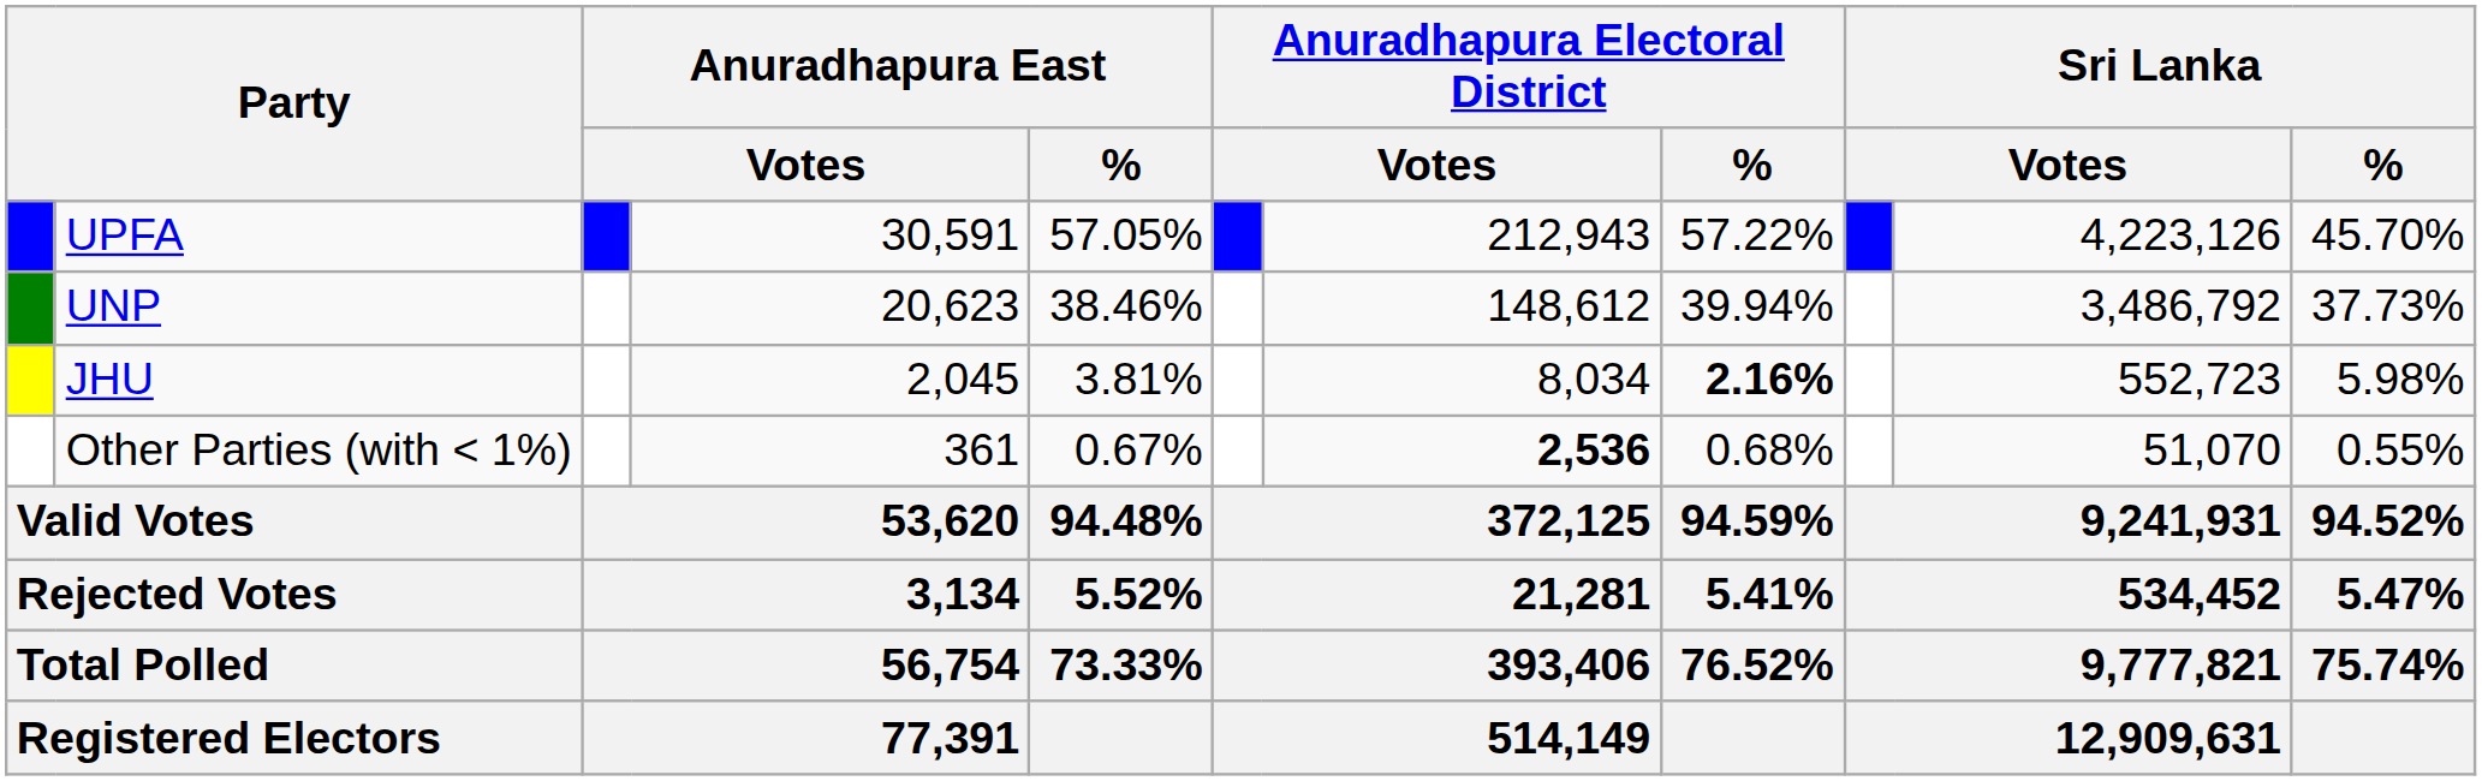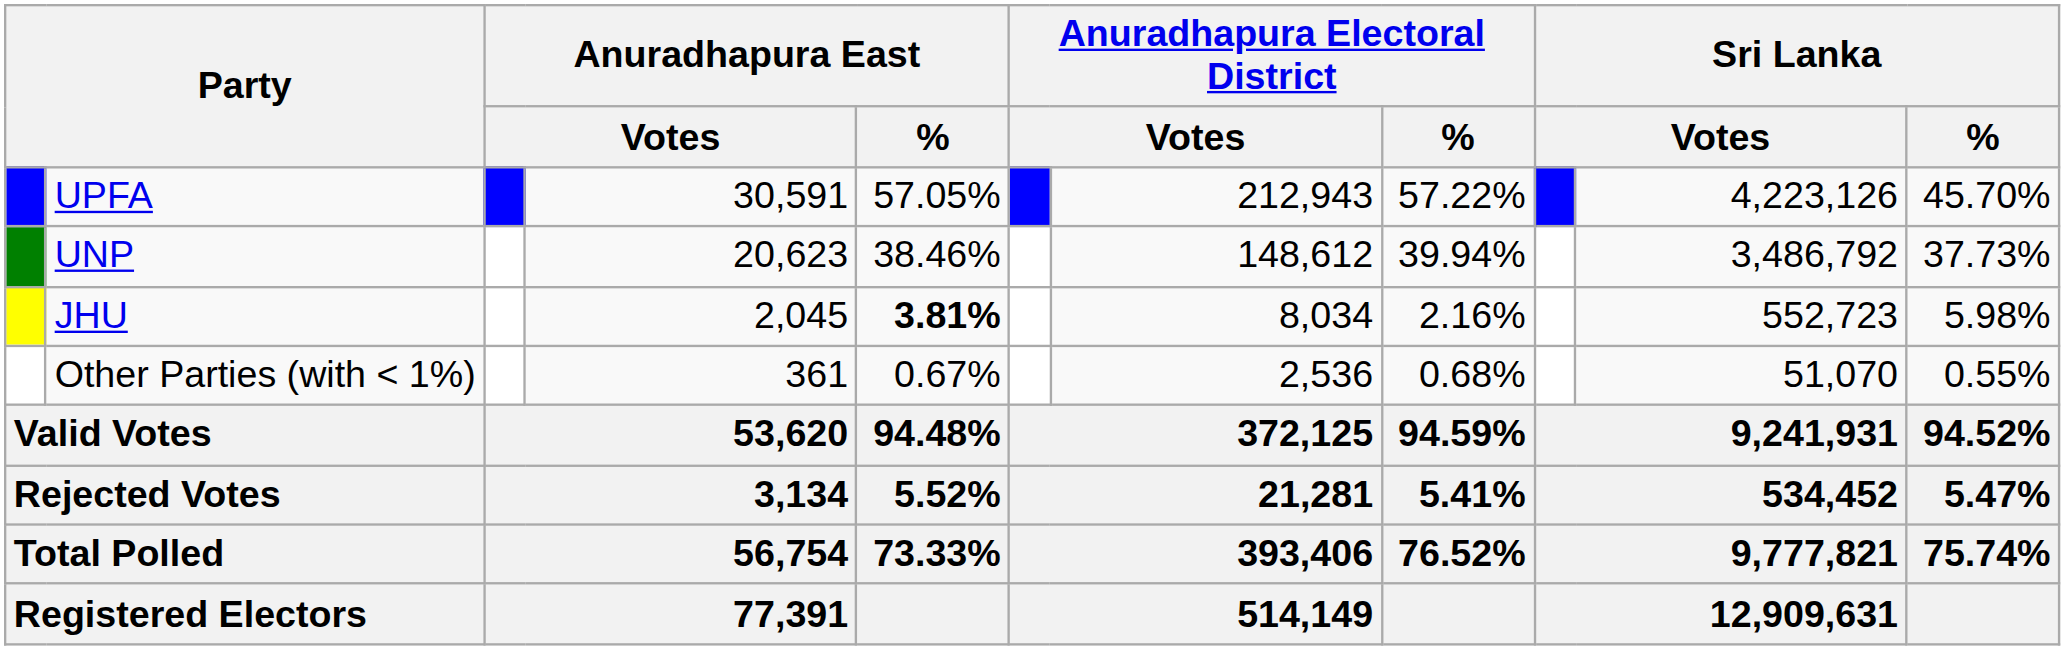JHU | Anuradhapura East / %: normal -> bold
JHU | Anuradhapura Electoral District / %: bold -> normal
Other Parties (with < 1%) | column 7: bold -> normal
